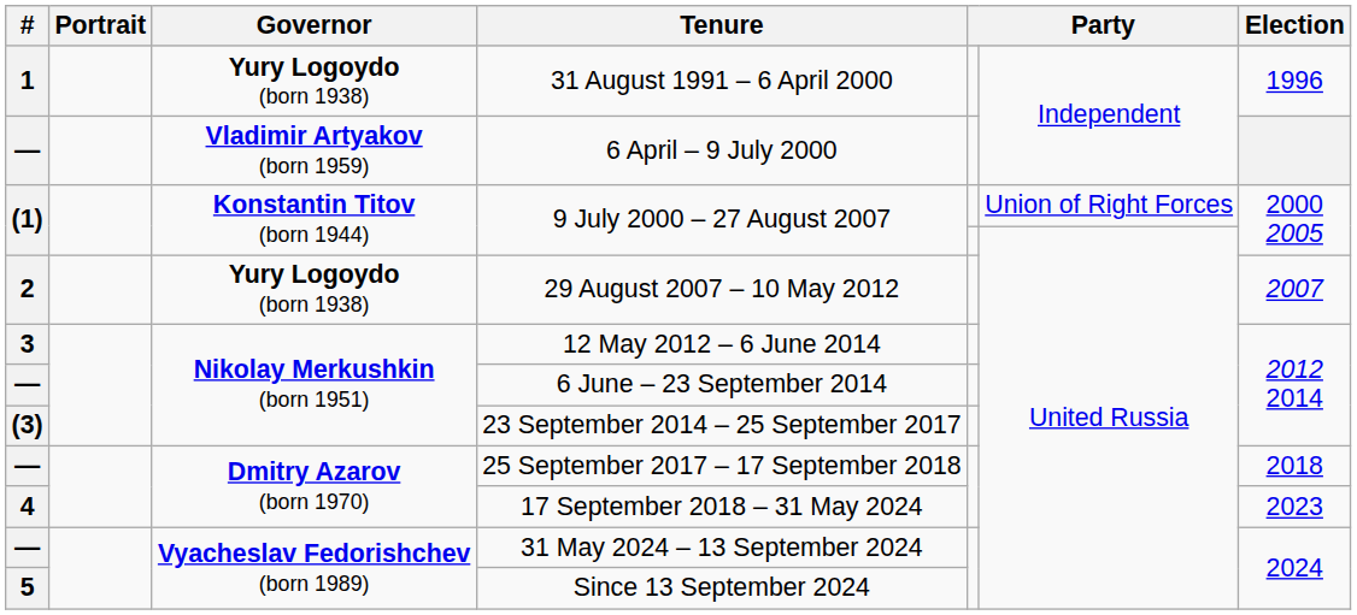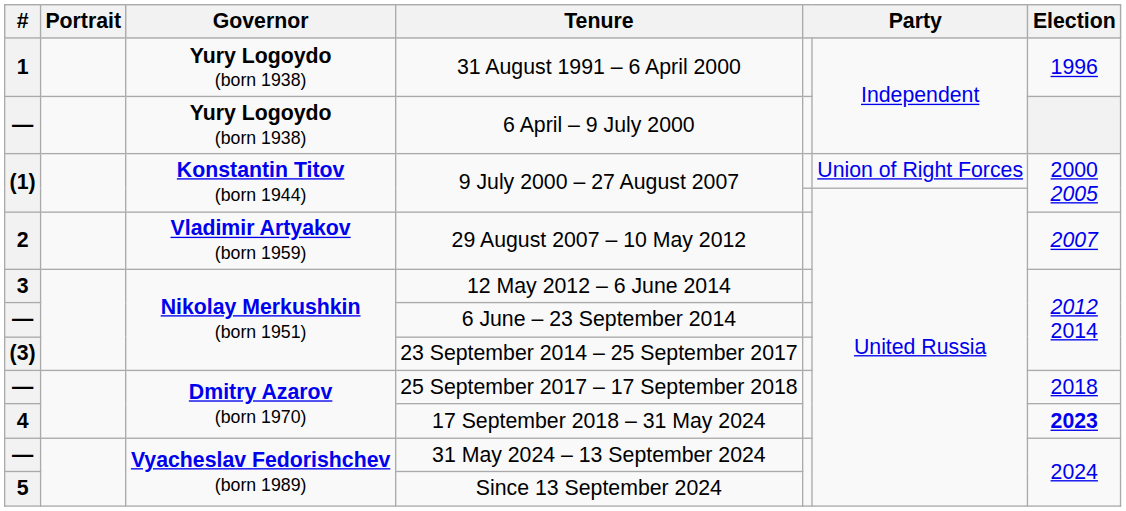6 April – 9 July 2000 | Governor: Vladimir Artyakov (born 1959) -> Yury Logoydo (born 1938)
29 August 2007 – 10 May 2012 | Governor: Yury Logoydo (born 1938) -> Vladimir Artyakov (born 1959)
17 September 2018 – 31 May 2024 | Election: normal -> bold
